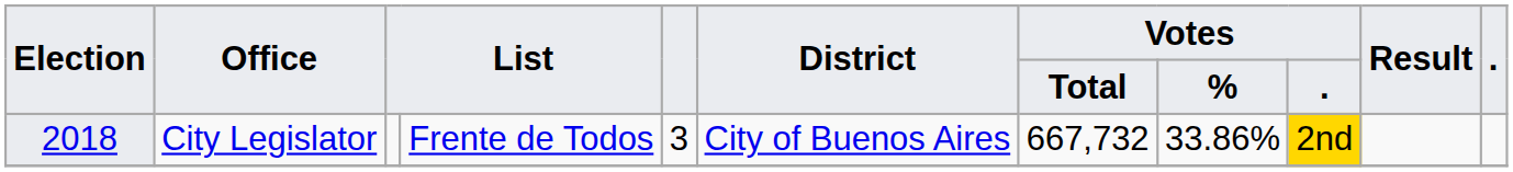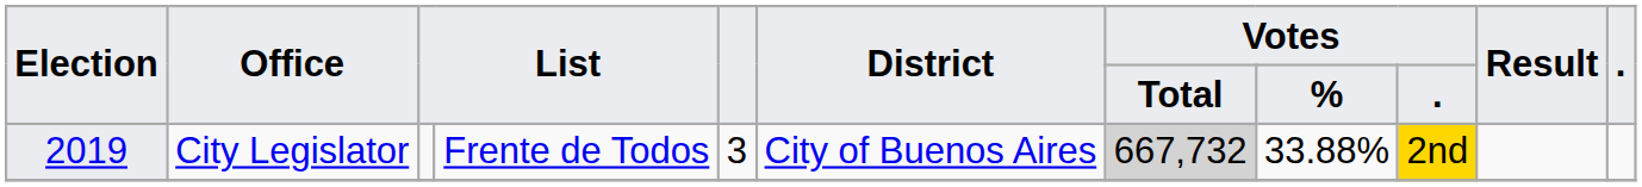City Legislator | Election: 2018 -> 2019
City Legislator | Votes / Total: no background -> lightgrey background
City Legislator | Votes / %: 33.86% -> 33.88%
